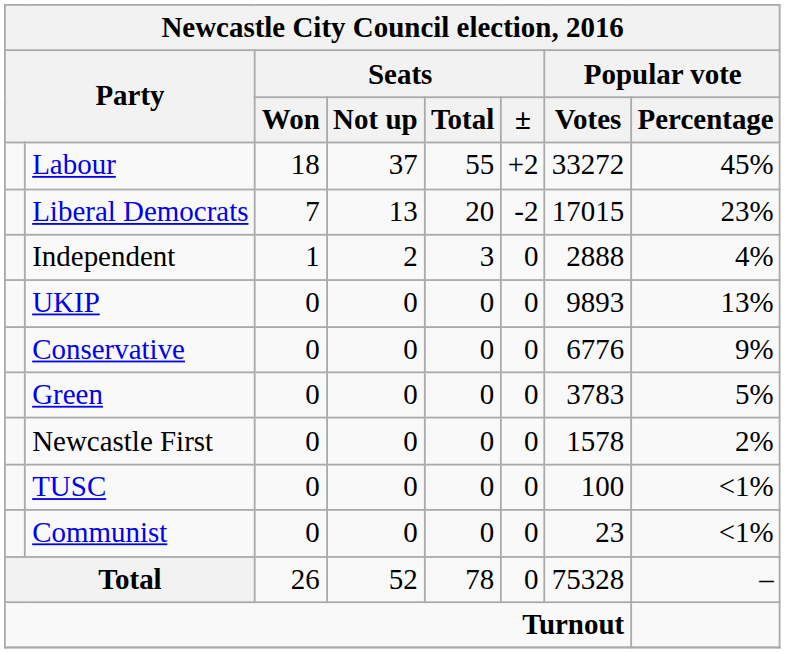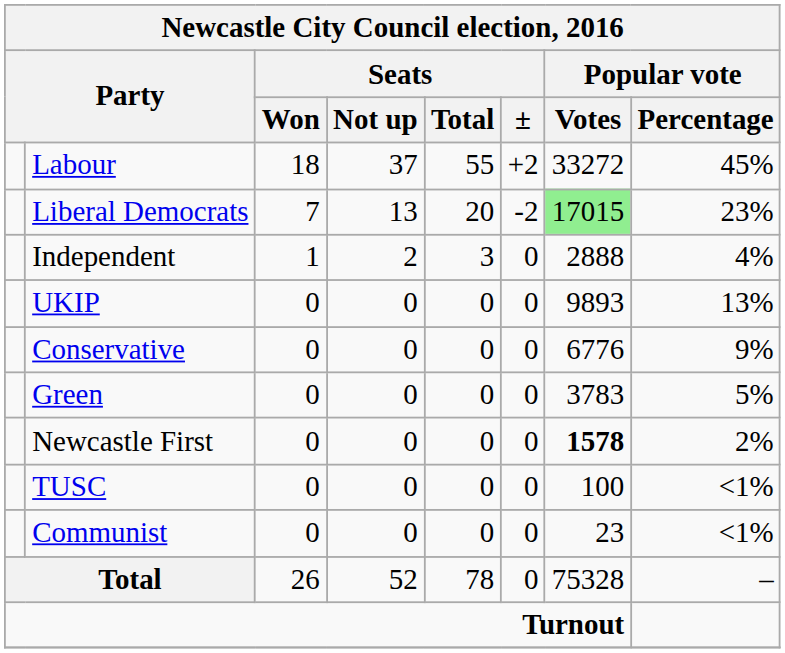Liberal Democrats | Popular vote / Votes: no background -> lightgreen background
Newcastle First | Popular vote / Votes: normal -> bold
